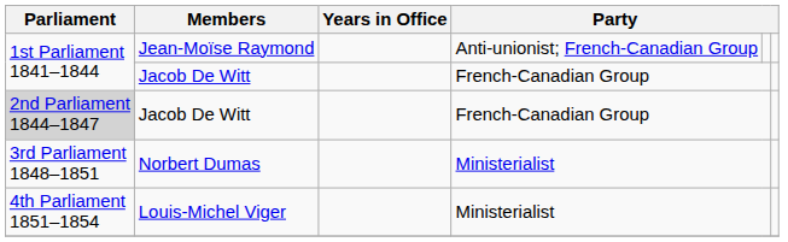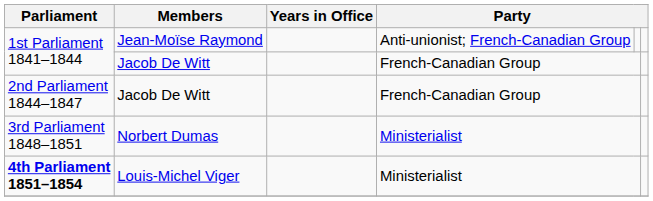2nd Parliament 1844–1847 | Parliament: lightgrey background -> no background
4th Parliament 1851–1854 | Parliament: normal -> bold
